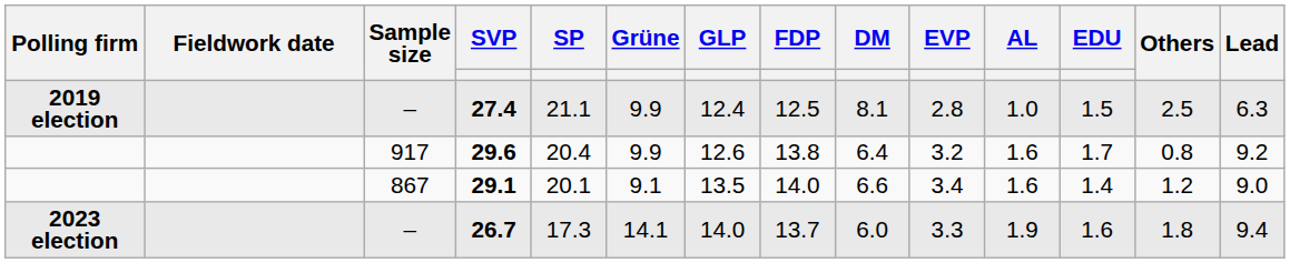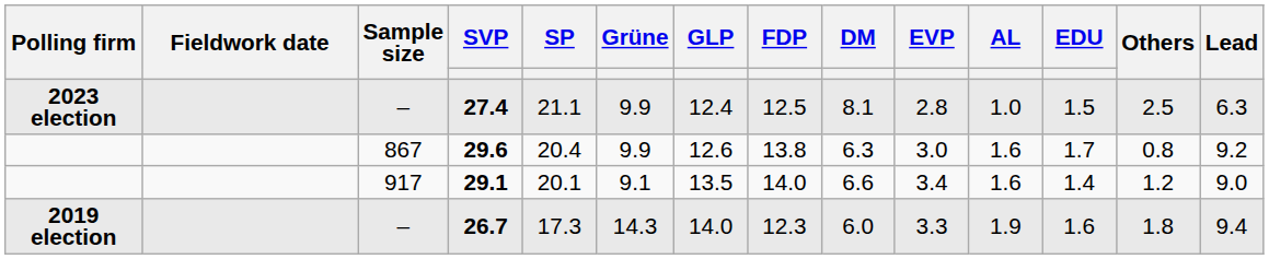27.4 | Polling firm: 2019 election -> 2023 election
29.6 | Sample size: 917 -> 867
29.6 | DM: 6.4 -> 6.3
29.6 | EVP: 3.2 -> 3.0
29.1 | Sample size: 867 -> 917
26.7 | Polling firm: 2023 election -> 2019 election
26.7 | Grüne: 14.1 -> 14.3
26.7 | FDP: 13.7 -> 12.3
